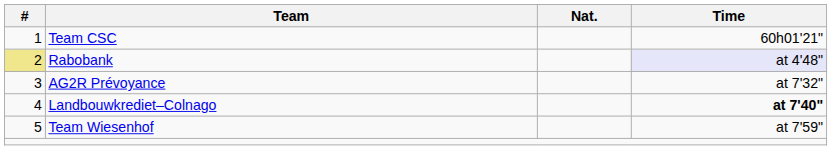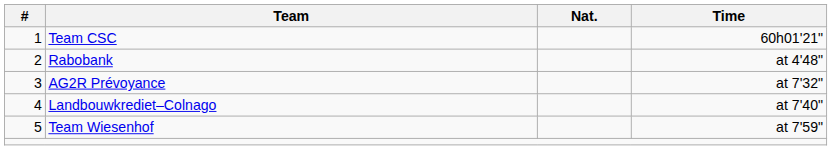Rabobank | #: khaki background -> no background
Rabobank | Time: lavender background -> no background
Landbouwkrediet–Colnago | Time: bold -> normal
